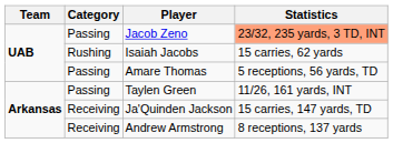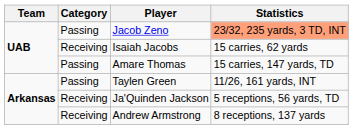Isaiah Jacobs | Category: Rushing -> Receiving
Amare Thomas | Statistics: 5 receptions, 56 yards, TD -> 15 carries, 147 yards, TD
Ja'Quinden Jackson | Statistics: 15 carries, 147 yards, TD -> 5 receptions, 56 yards, TD
